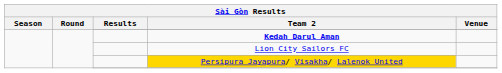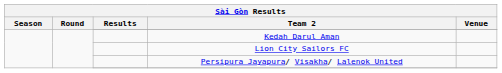Kedah Darul Aman | Team 2: bold -> normal
Persipura Jayapura/ Visakha/ Lalenok United | Team 2: gold background -> no background
